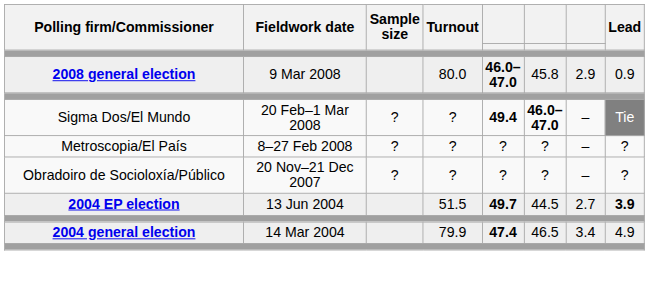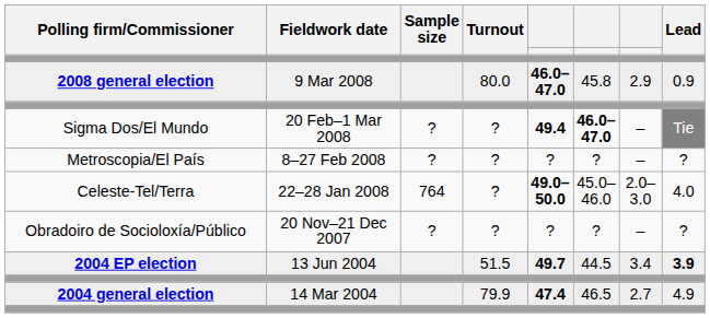+ row: Celeste-Tel/Terra | 22–28 Jan 2008 | 764 | ? | 49.0– 50.0 | 45.0– 46.0 | 2.0– 3.0 | 4.0
2004 EP election | column 7: 2.7 -> 3.4
2004 general election | column 7: 3.4 -> 2.7
